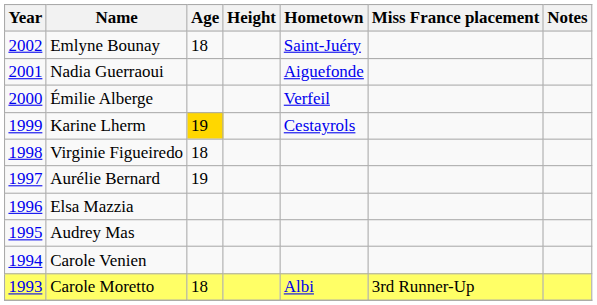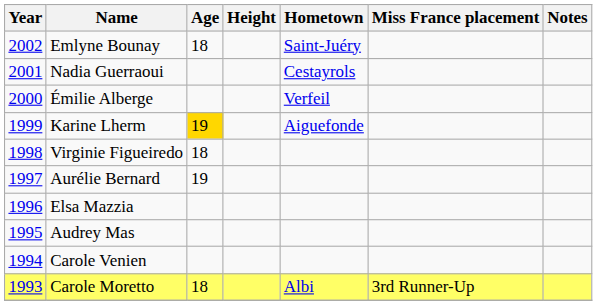Nadia Guerraoui | Hometown: Aiguefonde -> Cestayrols
Karine Lherm | Hometown: Cestayrols -> Aiguefonde
